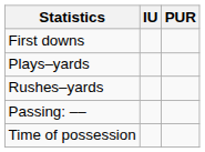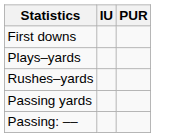+ row: Passing yards
- row: Time of possession
